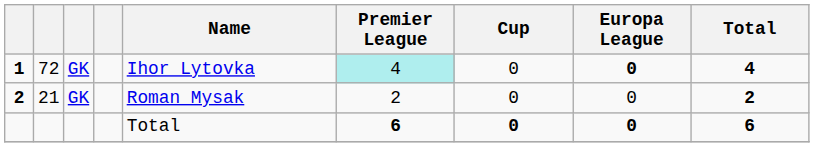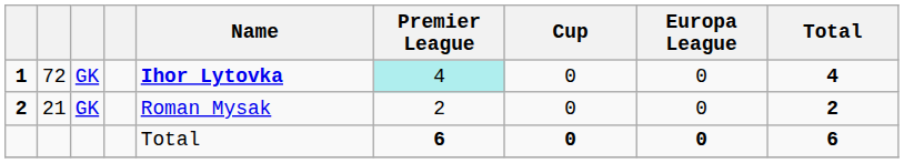1 | Name: normal -> bold
1 | Europa League: bold -> normal
